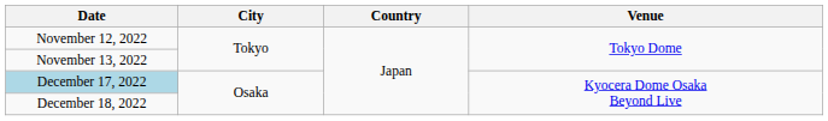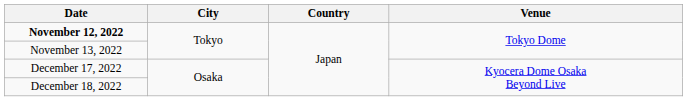November 12, 2022 | Date: normal -> bold
December 17, 2022 | Date: lightblue background -> no background
